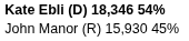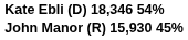row 2 | column 1: normal -> bold
